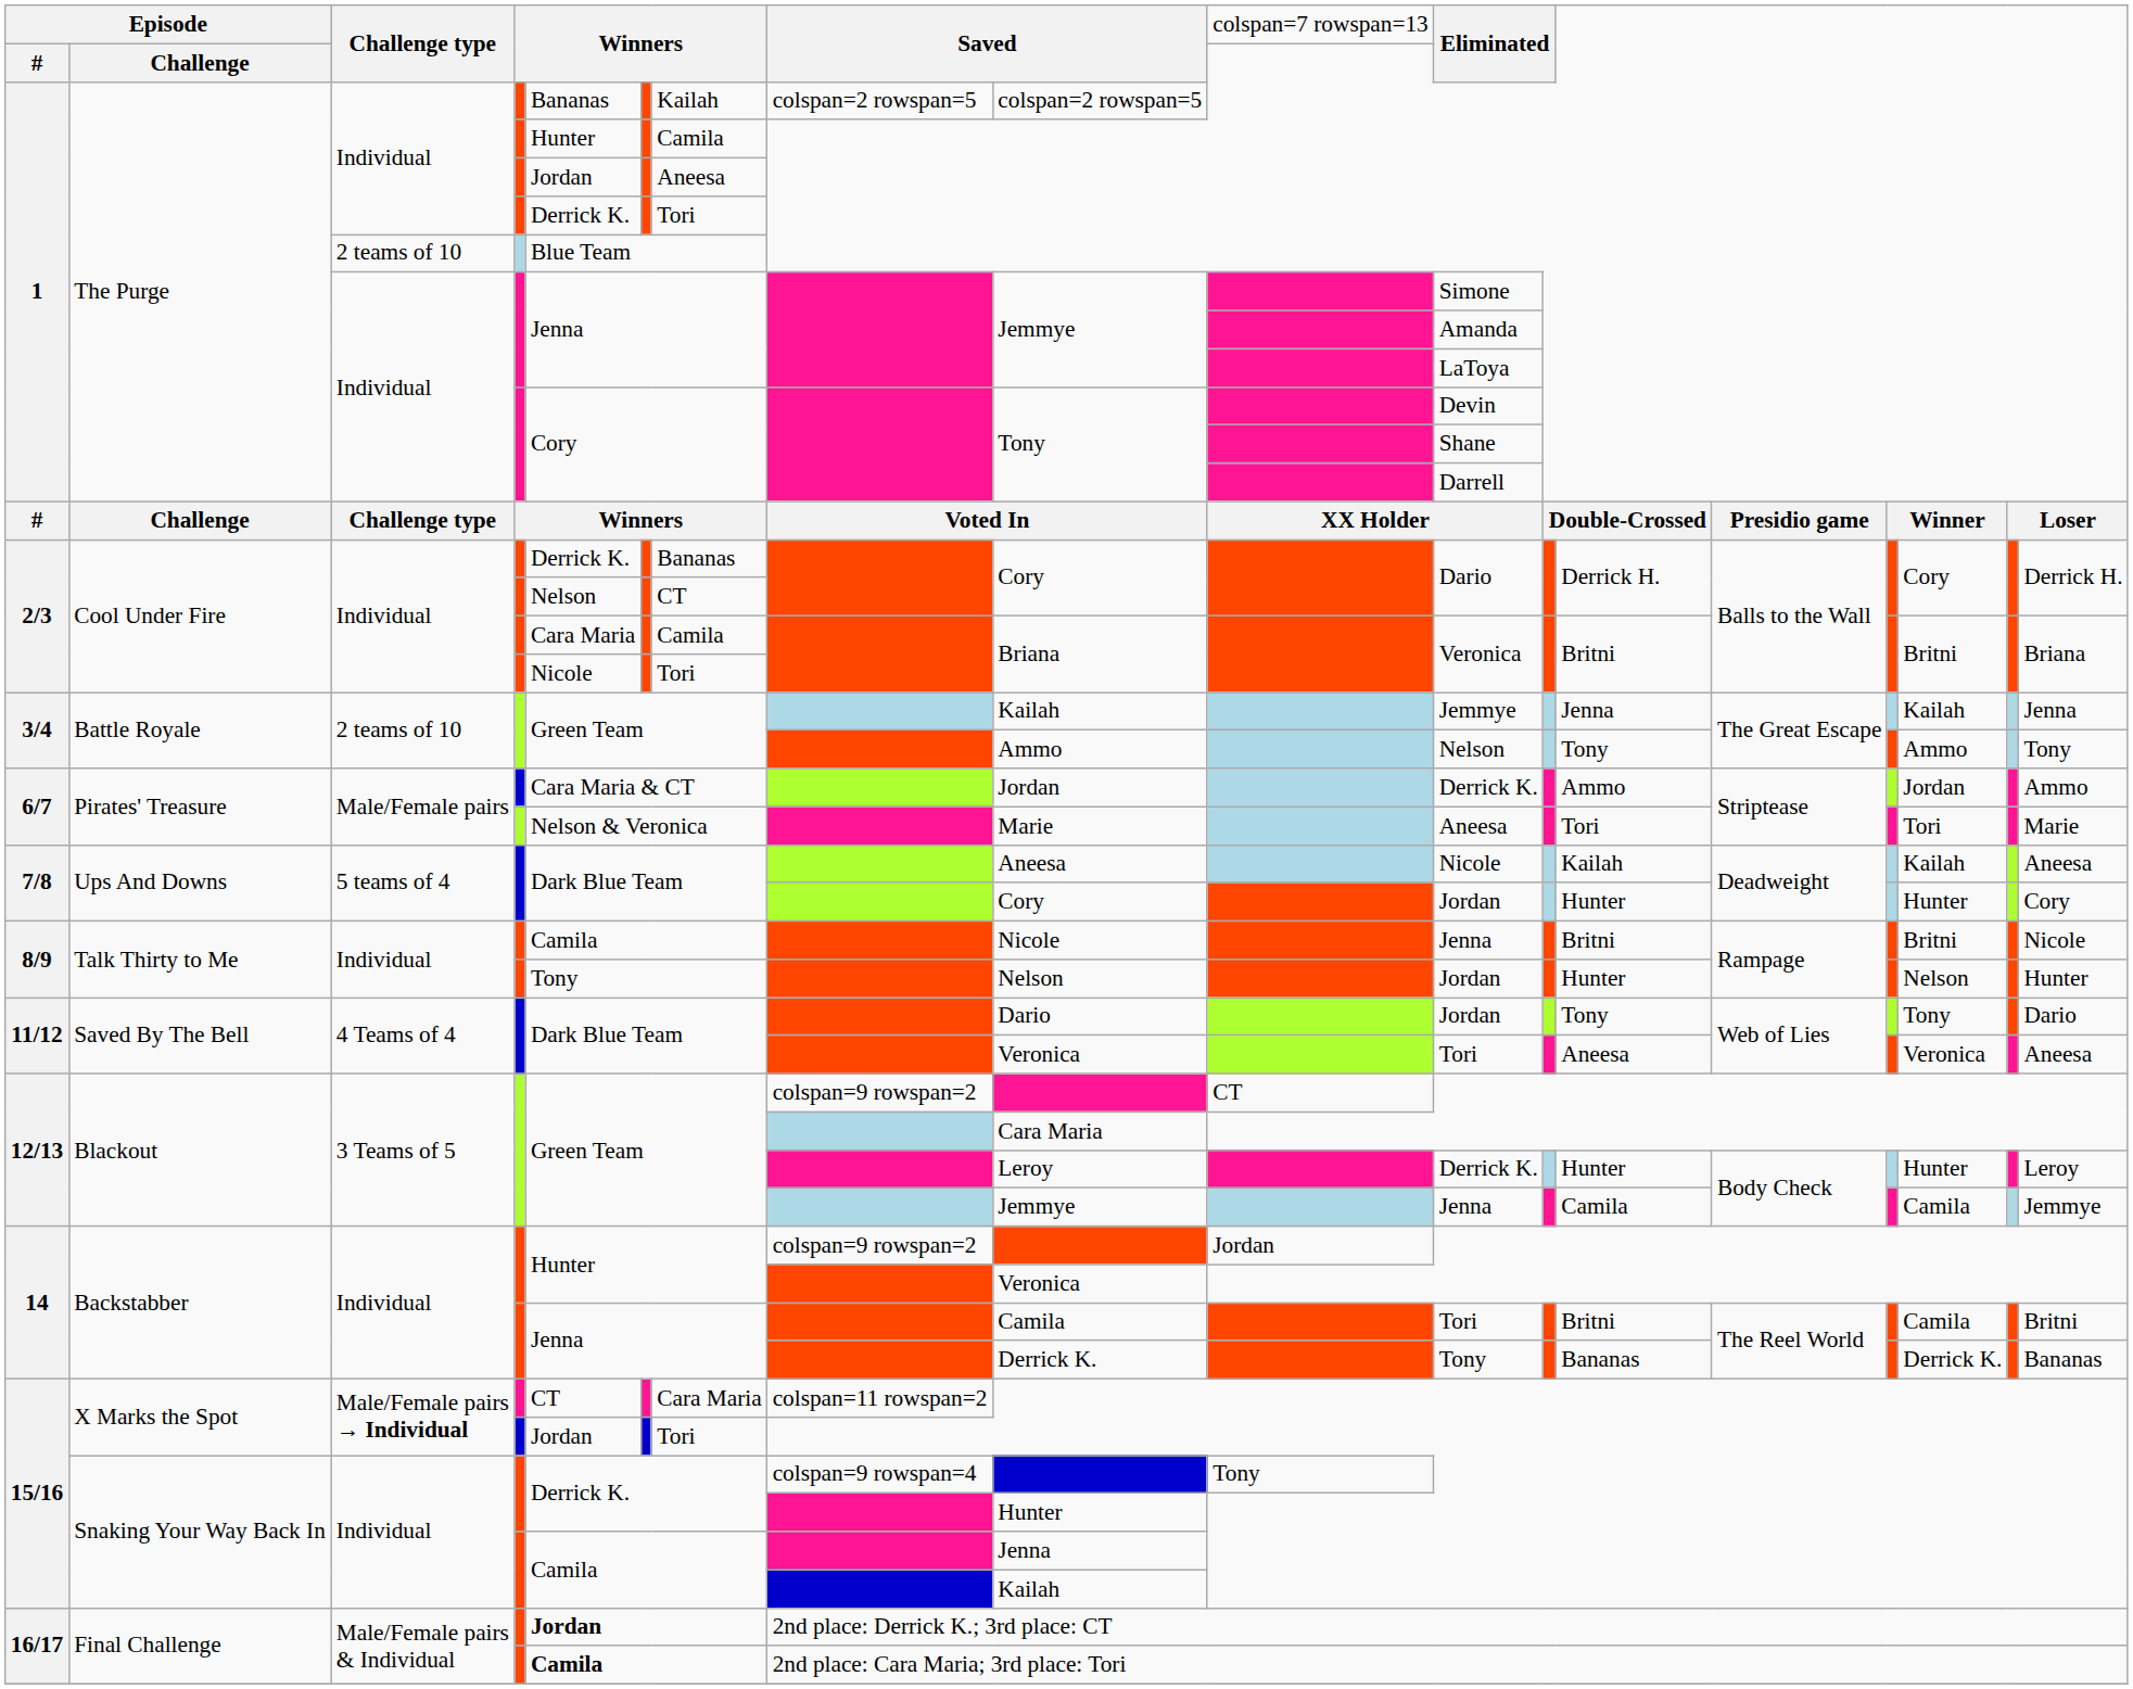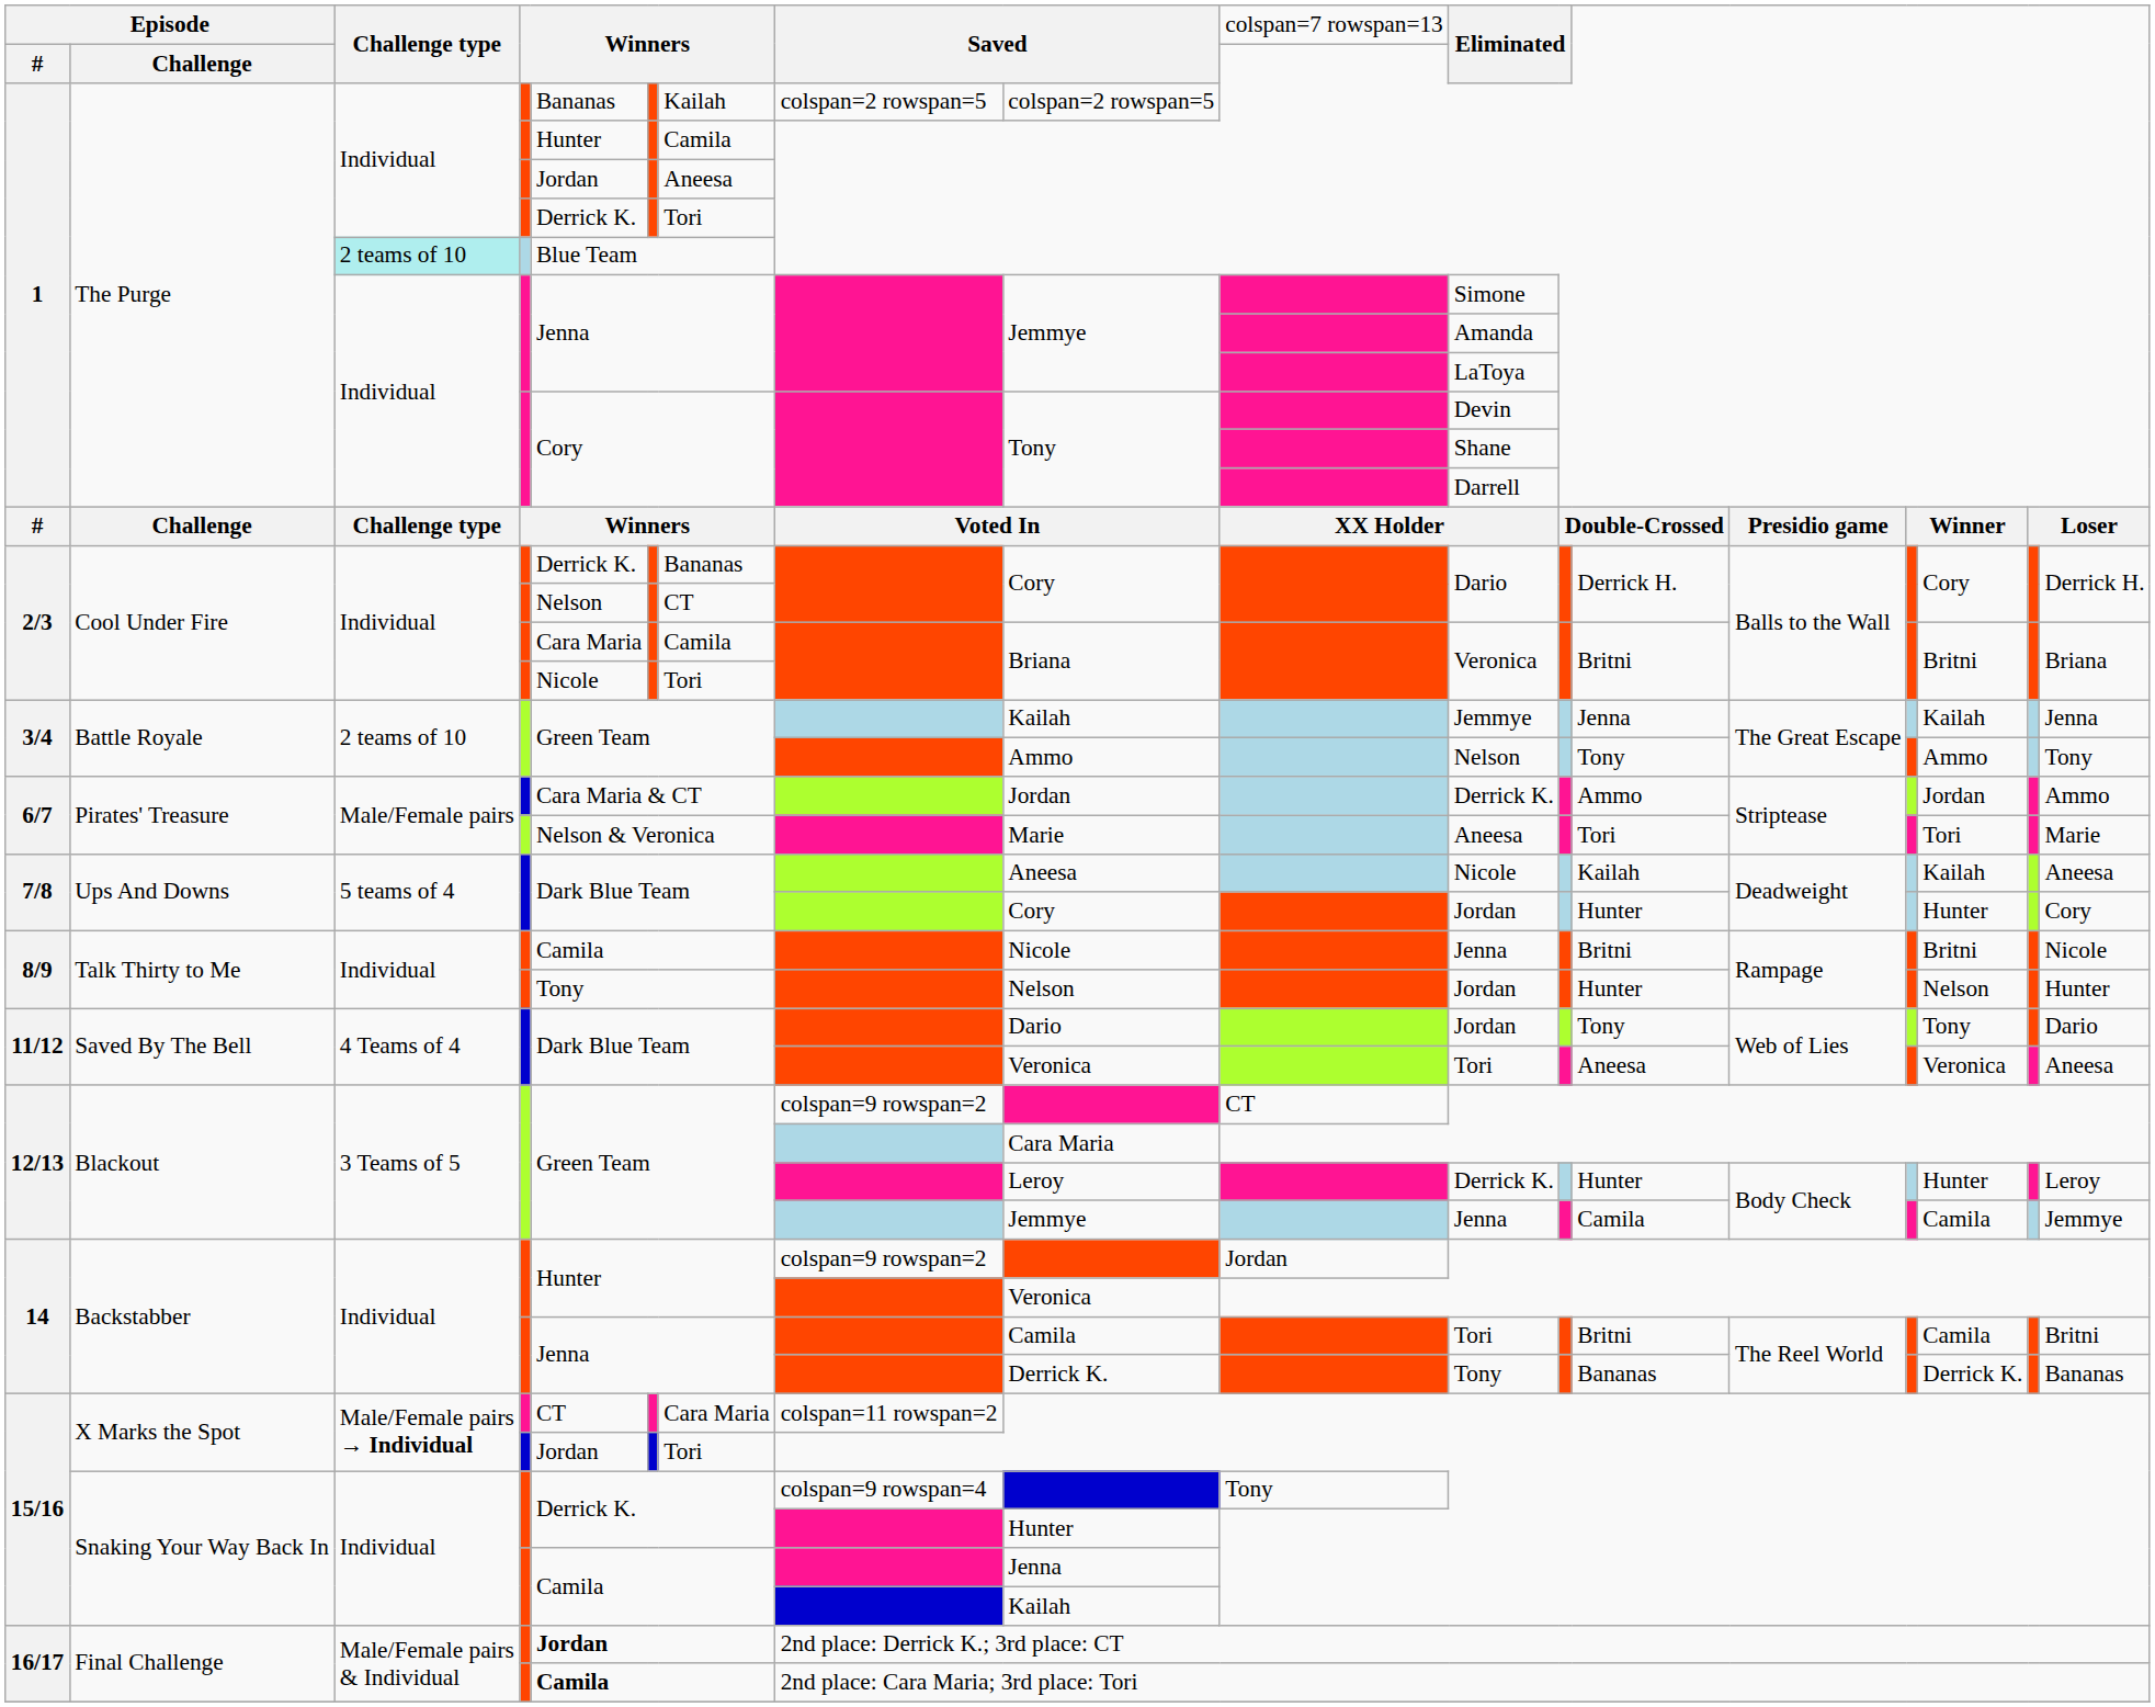The Purge / 2 teams of 10 | column 3: no background -> paleturquoise background
